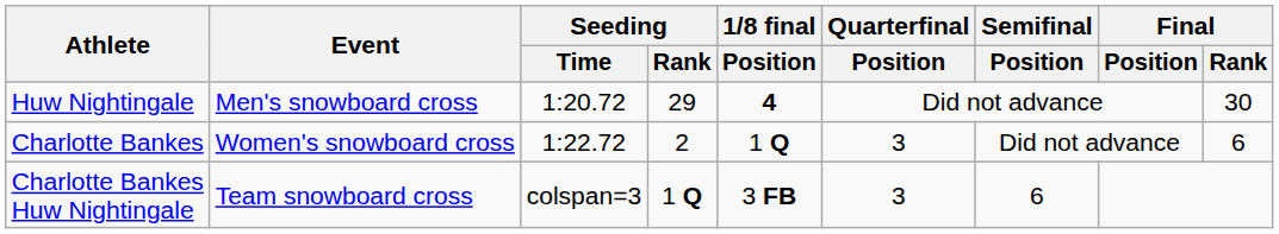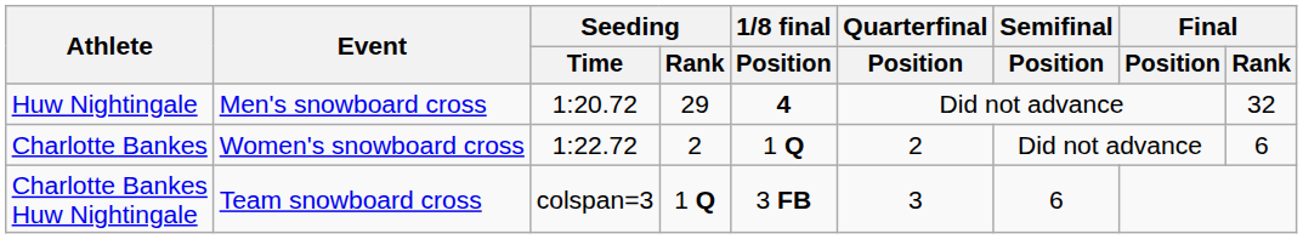Huw Nightingale | Final / Rank: 30 -> 32
Charlotte Bankes | Quarterfinal / Position: 3 -> 2
